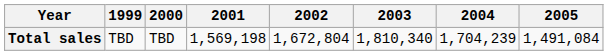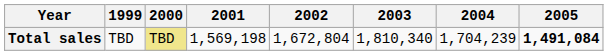row 2 | 2000: no background -> khaki background
row 2 | 2005: normal -> bold
